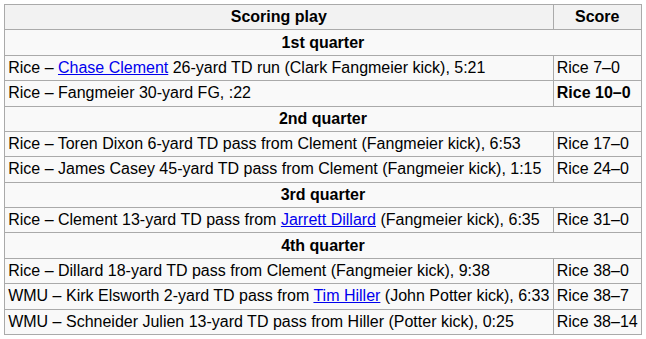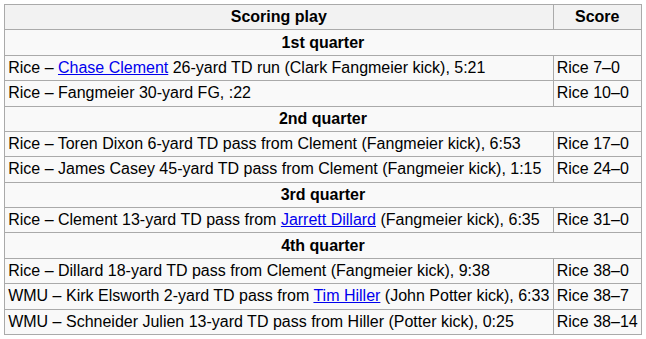Rice – Fangmeier 30-yard FG, :22 | Score: bold -> normal
